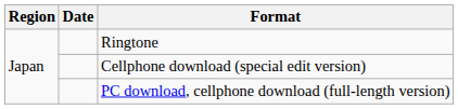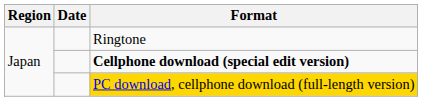Cellphone download (special edit version) | Format: normal -> bold
PC download, cellphone download (full-length version) | Format: no background -> gold background
